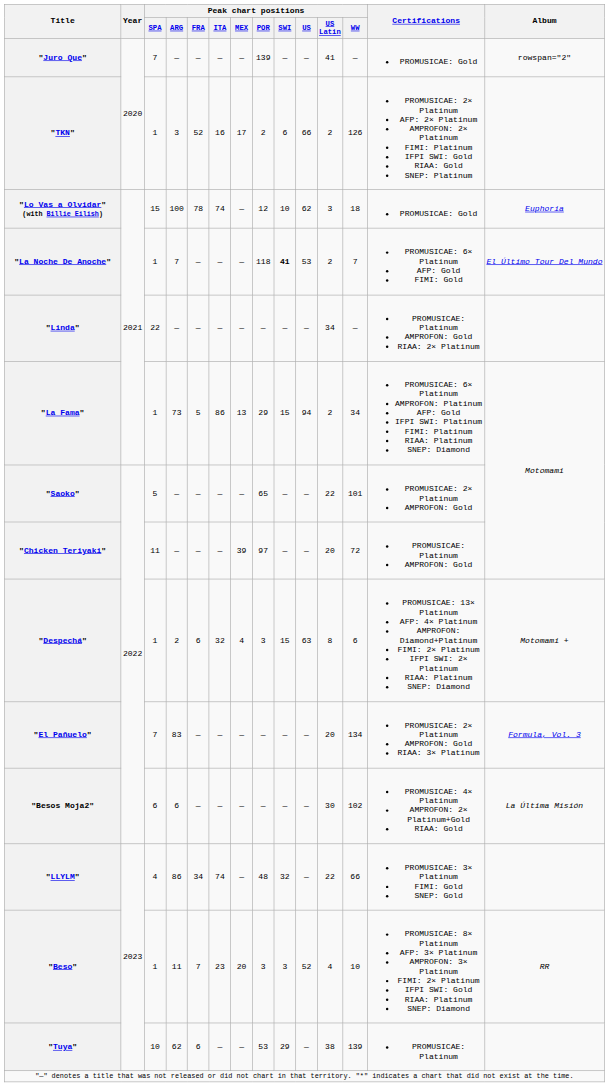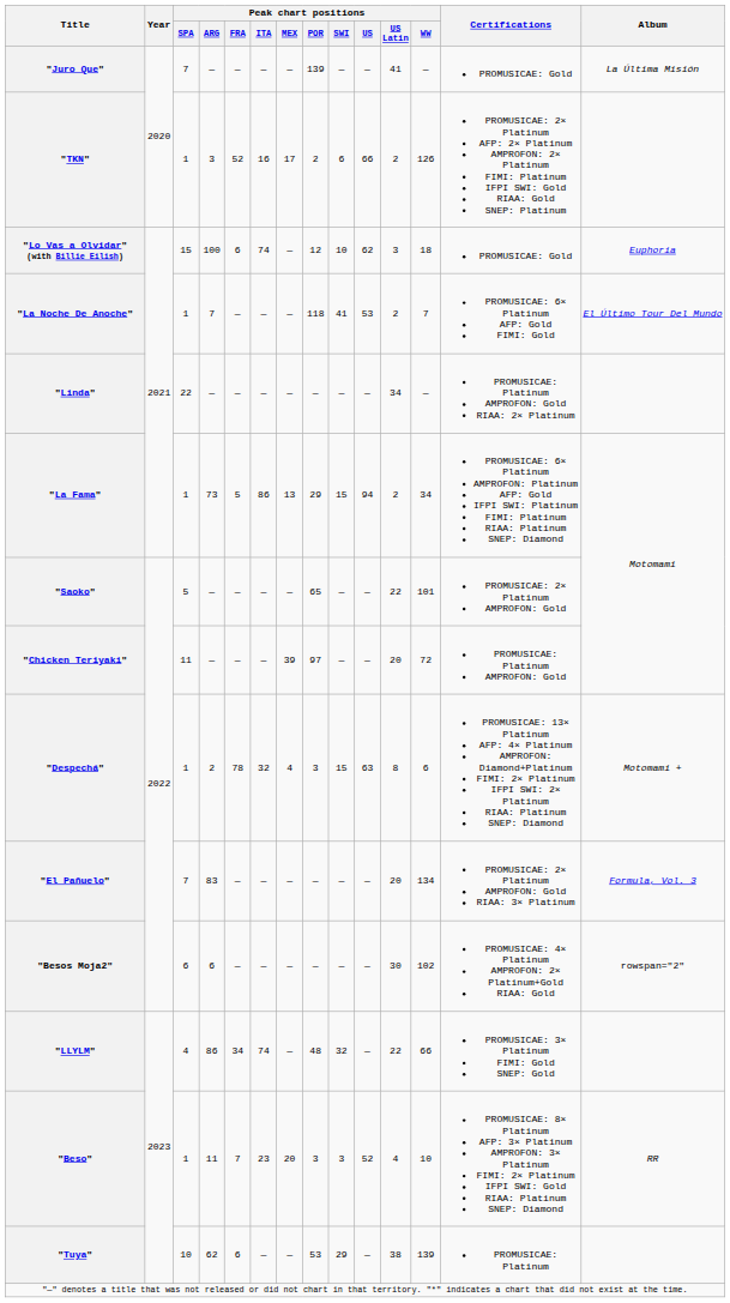"Juro Que" | Album: rowspan="2" -> La Última Misión
"Lo Vas a Olvidar" (with Billie Eilish) | Peak chart positions / FRA: 78 -> 6
"La Noche De Anoche" | Peak chart positions / SWI: bold -> normal
"Despechá" | Peak chart positions / FRA: 6 -> 78
"Besos Moja2" | Album: La Última Misión -> rowspan="2"
